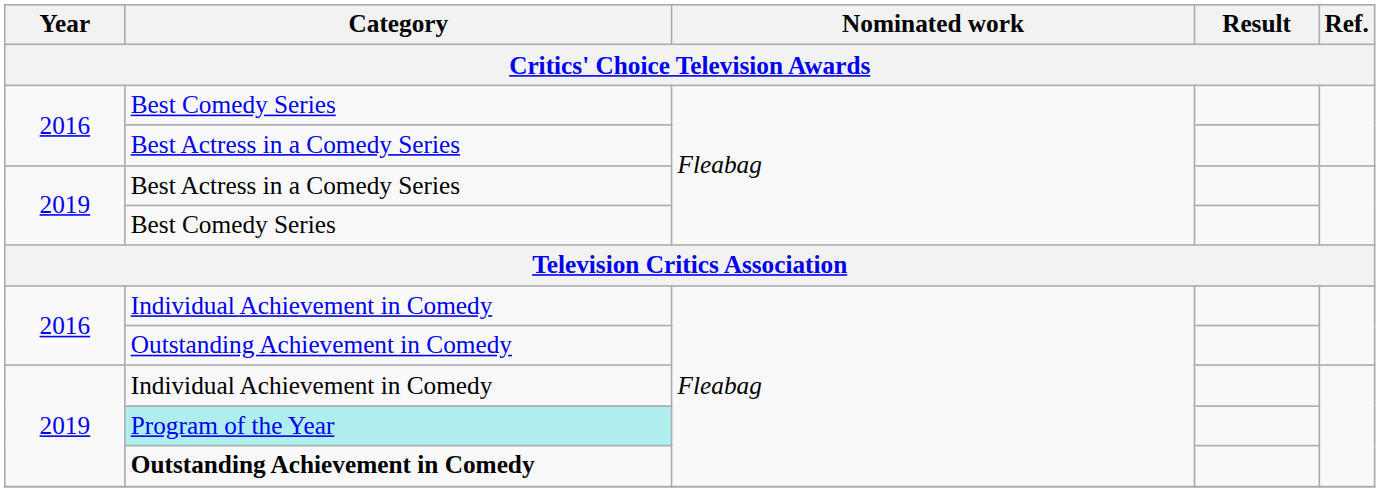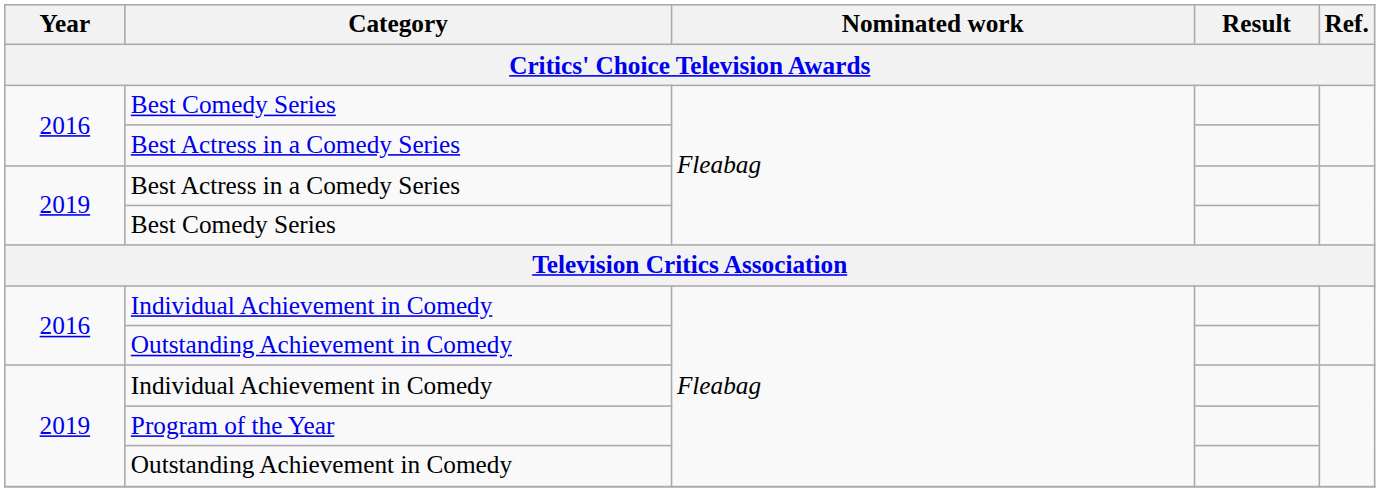Program of the Year | Category: paleturquoise background -> no background
2019 / Outstanding Achievement in Comedy | Category: bold -> normal
